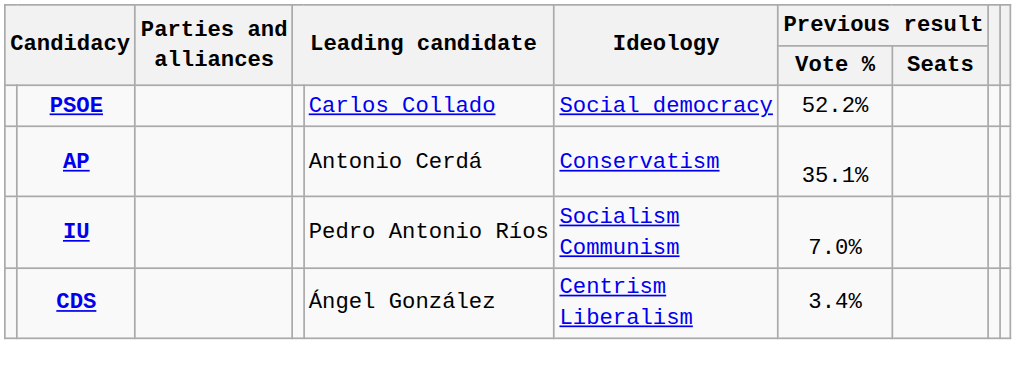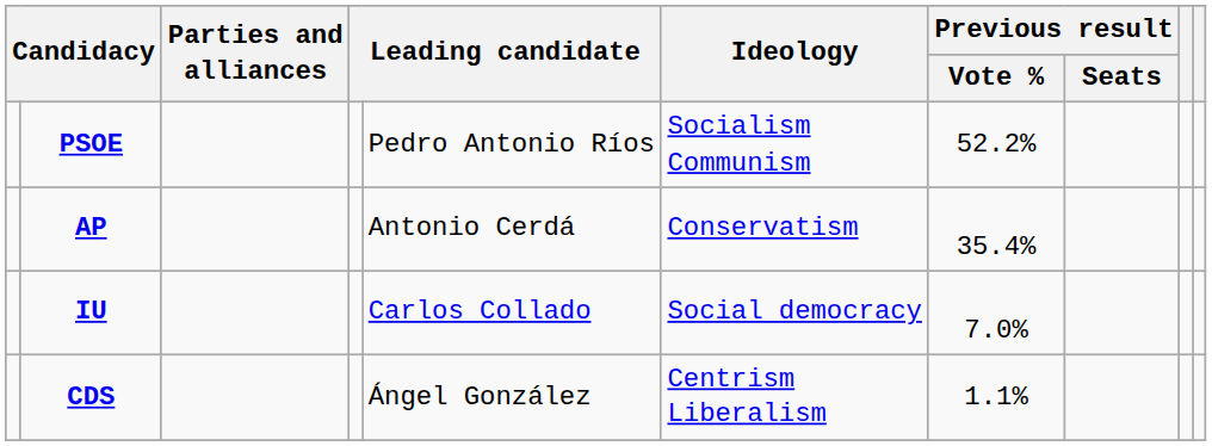PSOE | column 5: Carlos Collado -> Pedro Antonio Ríos
PSOE | Ideology: Social democracy -> Socialism Communism
AP | Previous result / Vote %: 35.1% -> 35.4%
IU | column 5: Pedro Antonio Ríos -> Carlos Collado
IU | Ideology: Socialism Communism -> Social democracy
CDS | Previous result / Vote %: 3.4% -> 1.1%
